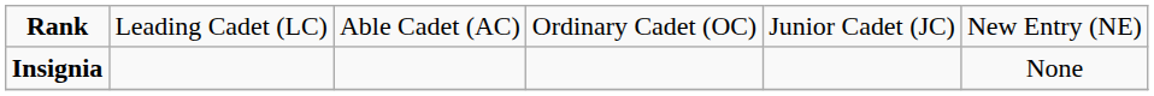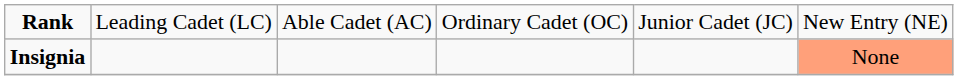Insignia | column 6: no background -> lightsalmon background
